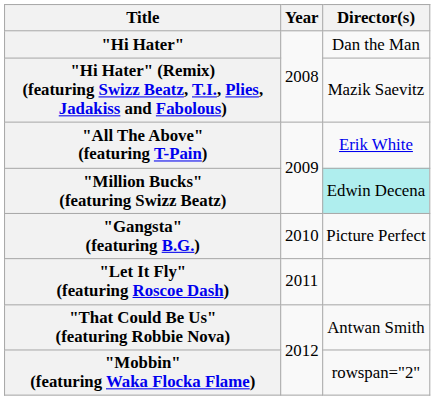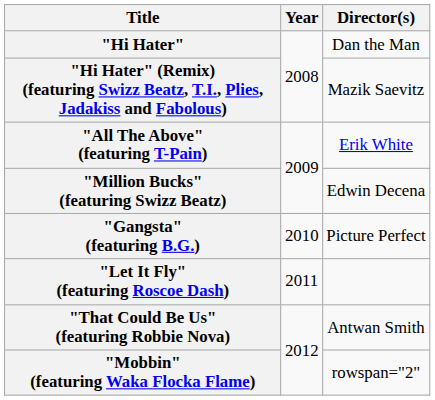"Million Bucks" (featuring Swizz Beatz) | Director(s): paleturquoise background -> no background
